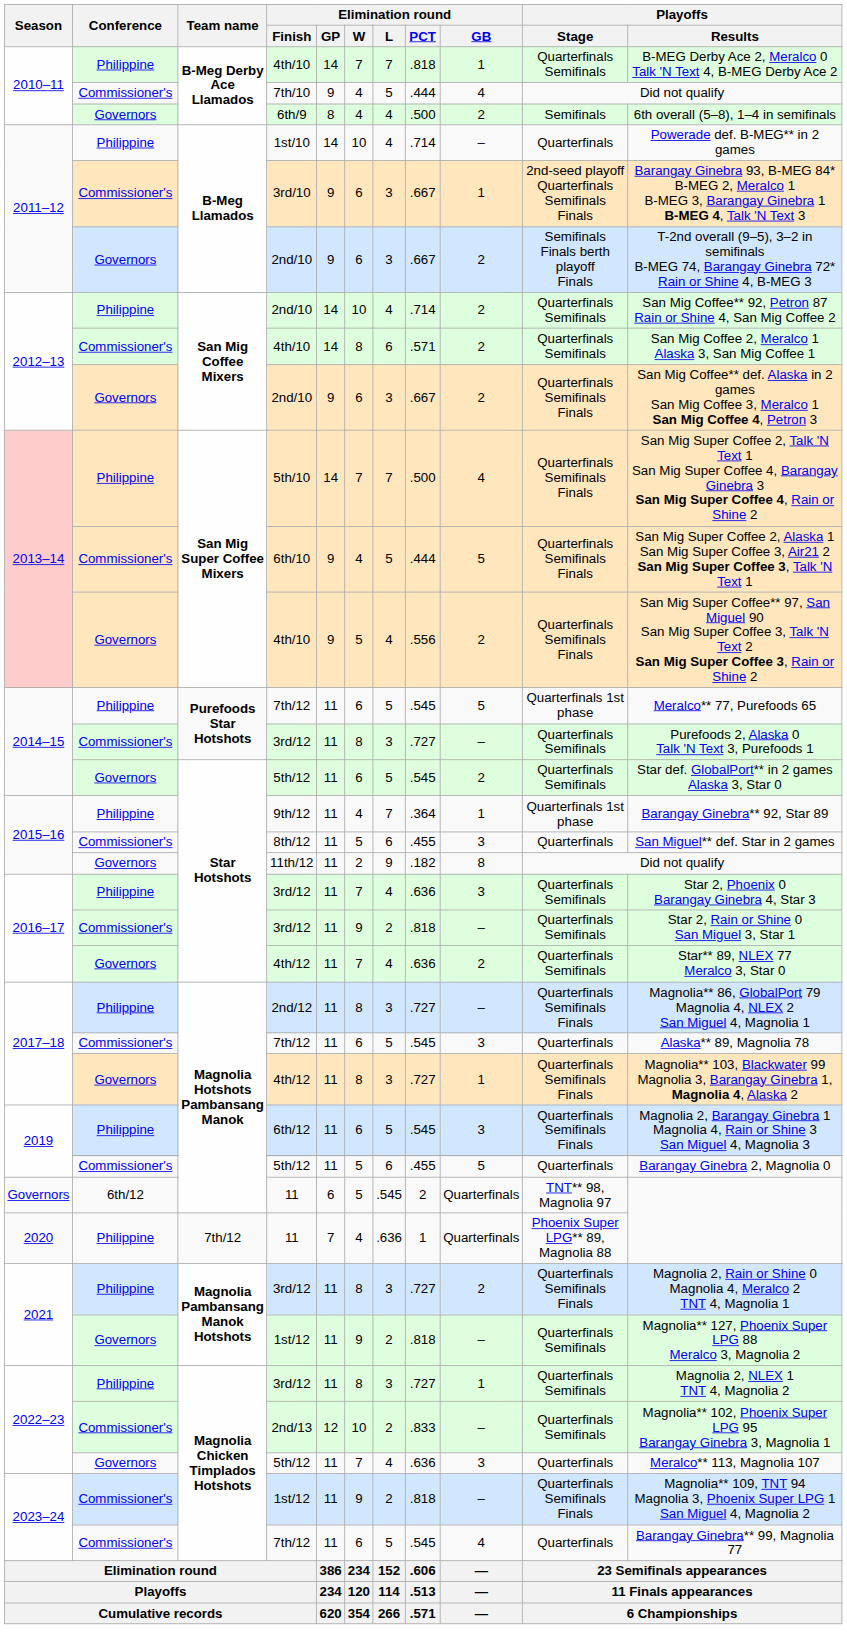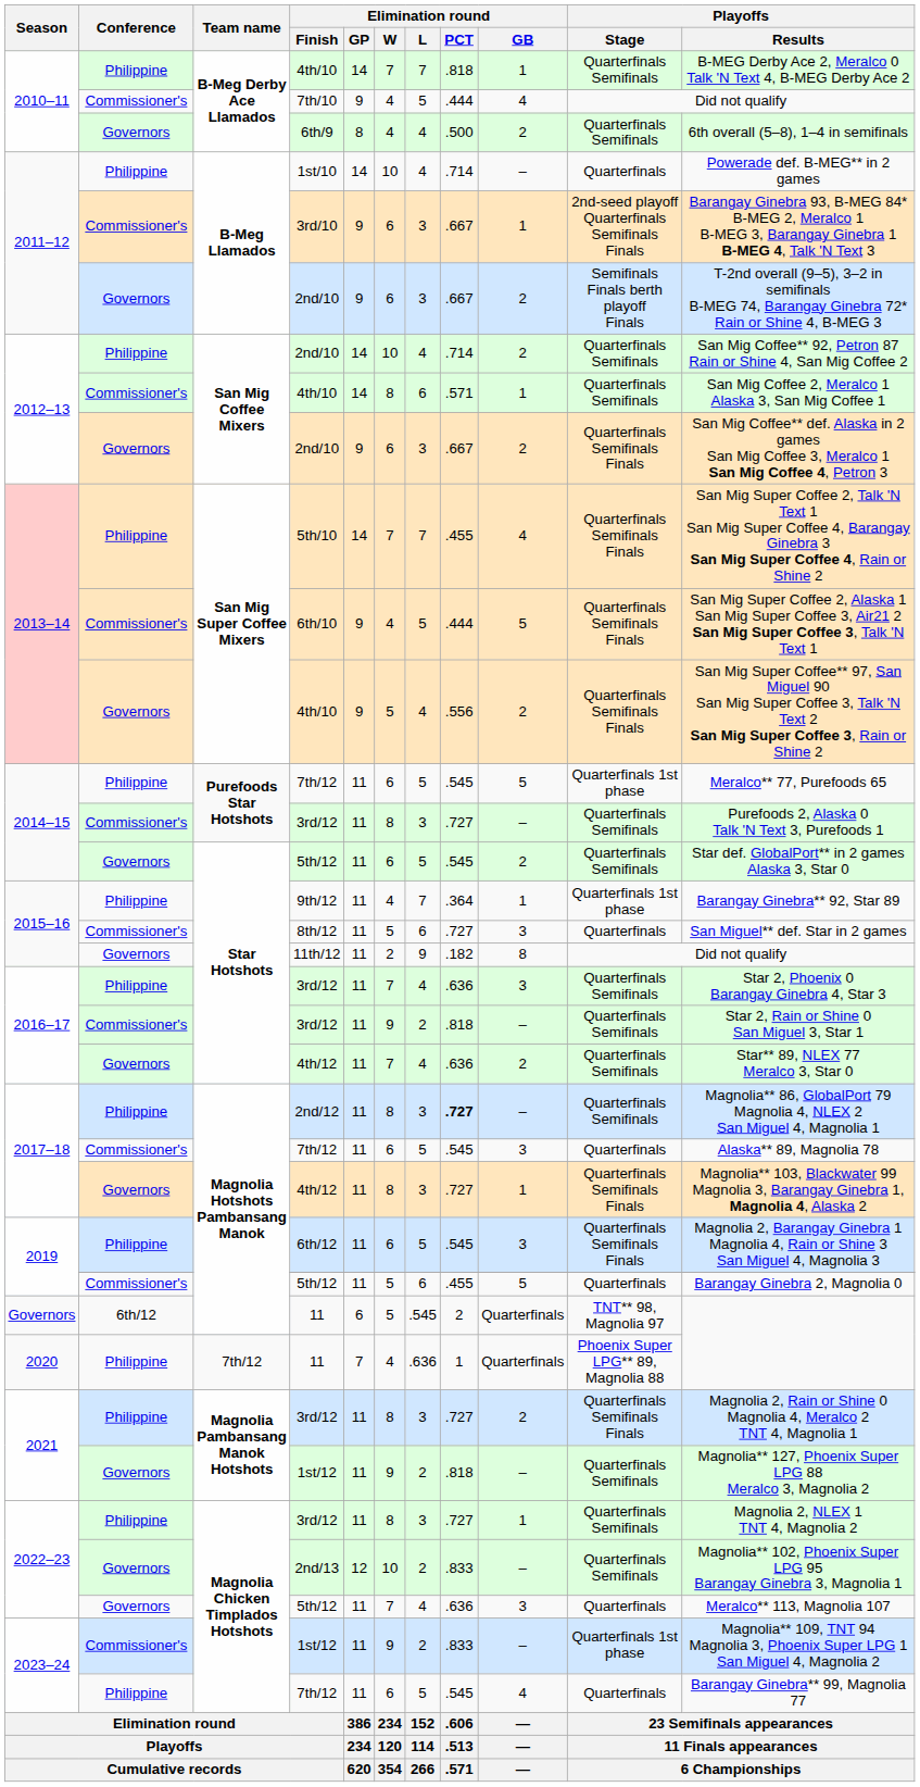6th/9 | Playoffs / Stage: Semifinals -> Quarterfinals Semifinals
2012–13 / 4th/10 | Elimination round / GB: 2 -> 1
5th/10 | Elimination round / PCT: .500 -> .455
8th/12 | Elimination round / PCT: .455 -> .727
2nd/12 | Elimination round / PCT: normal -> bold
2nd/12 | Playoffs / Stage: Quarterfinals Semifinals Finals -> Quarterfinals Semifinals
2nd/13 | Conference: Commissioner's -> Governors
2023–24 / 1st/12 | Elimination round / PCT: .818 -> .833
2023–24 / 1st/12 | Playoffs / Stage: Quarterfinals Semifinals Finals -> Quarterfinals 1st phase
2023–24 / 7th/12 | Conference: Commissioner's -> Philippine
